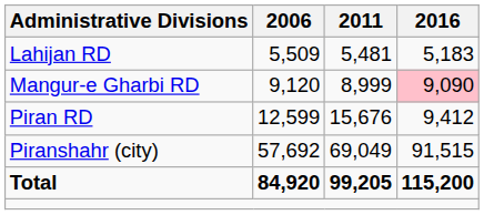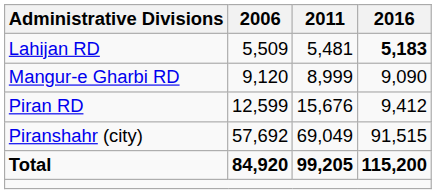Lahijan RD | 2016: normal -> bold
Mangur-e Gharbi RD | 2016: pink background -> no background
